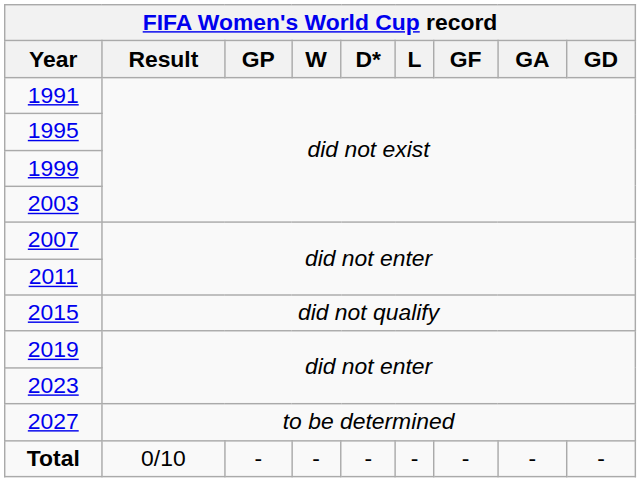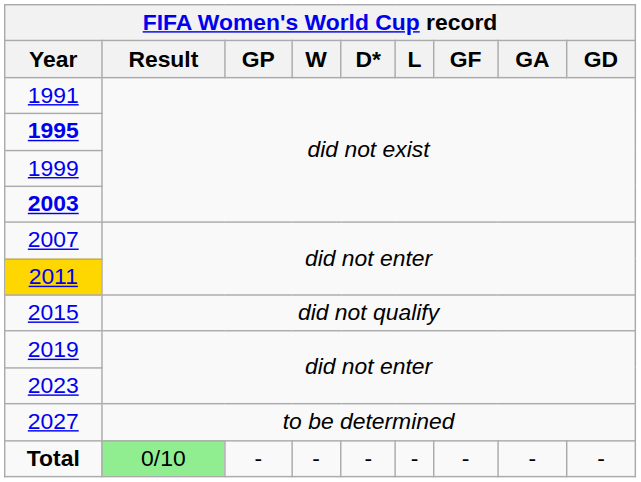1995 | Year: normal -> bold
2003 | Year: normal -> bold
2011 | Year: no background -> gold background
Total | Result: no background -> lightgreen background
